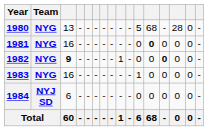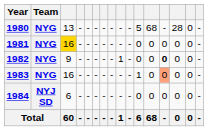1981 | column 3: no background -> gold background
1981 | column 12: bold -> normal
1982 | column 3: bold -> normal
1983 | column 13: no background -> lightsalmon background
